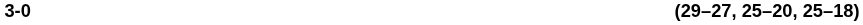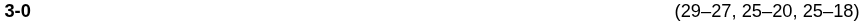row 1 | column 2: bold -> normal
